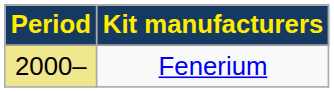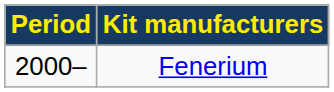Fenerium | Period: khaki background -> no background
